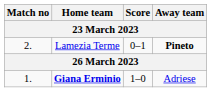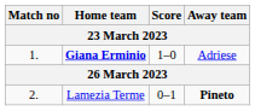rows swapped: Giana Erminio <-> Lamezia Terme
